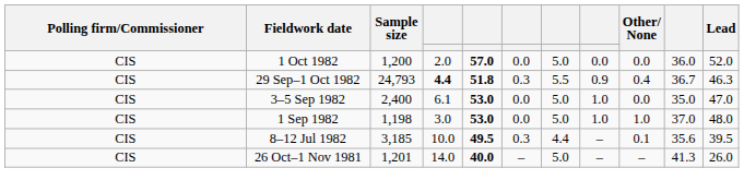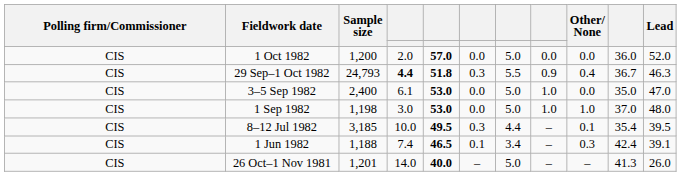8–12 Jul 1982 | column 10: 35.6 -> 35.4
+ row: CIS | 1 Jun 1982 | 1,188 | 7.4 | 46.5 | 0.1 | 3.4 | – | 0.3 | 42.4 | 39.1
